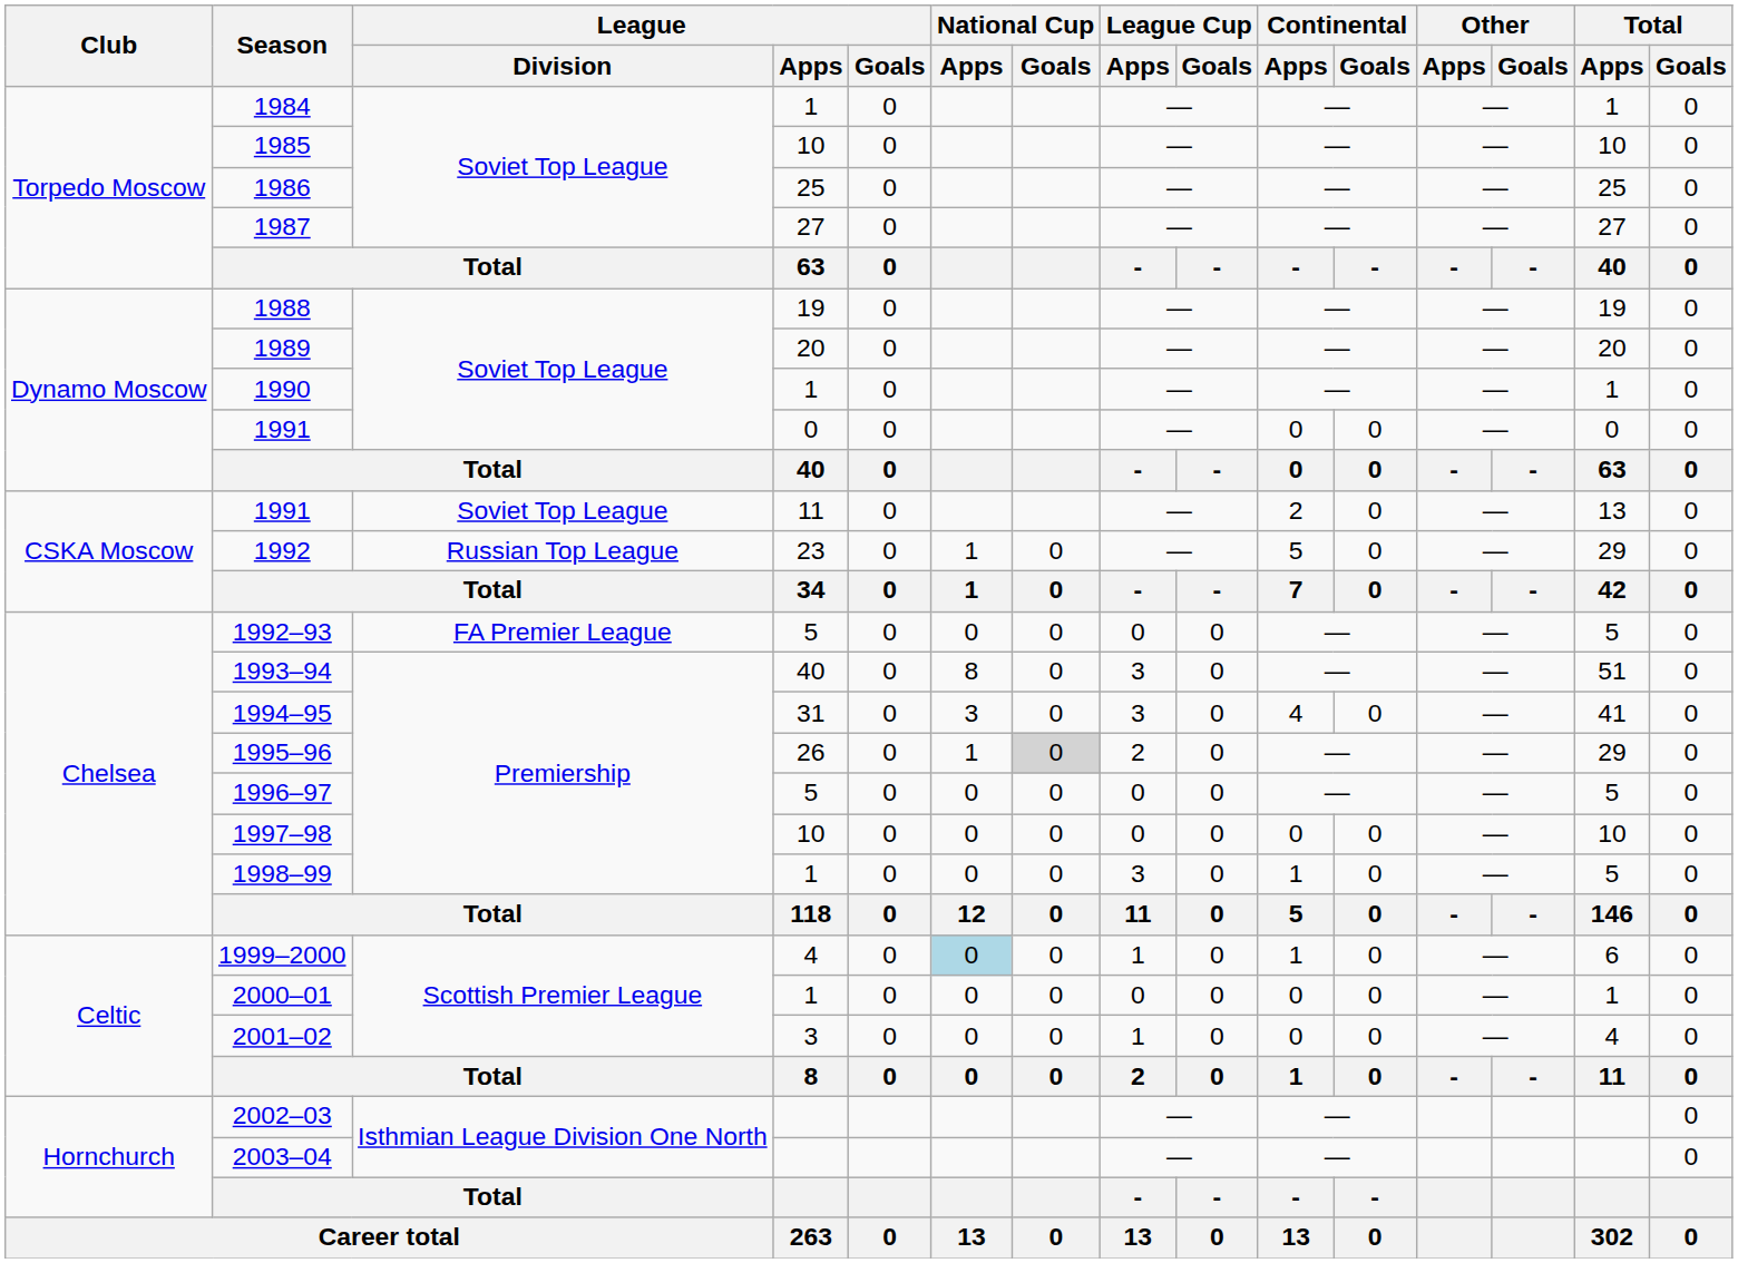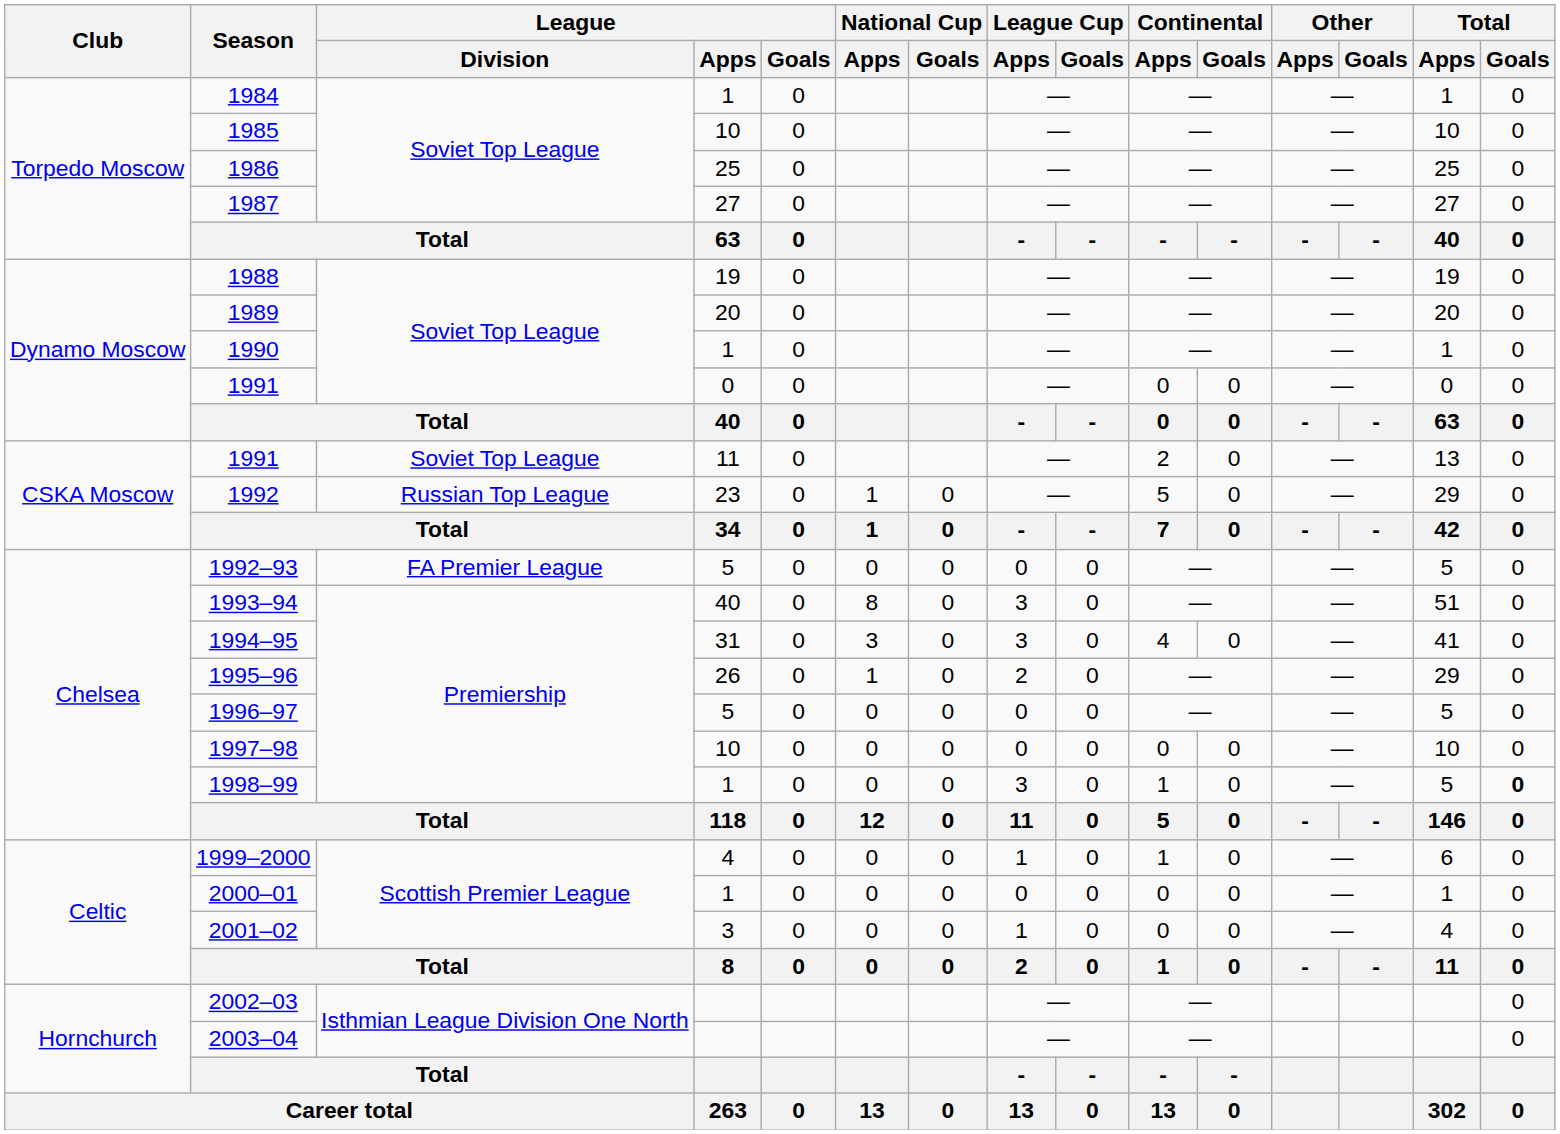1995–96 | National Cup / Goals: lightgrey background -> no background
1998–99 | Total / Goals: normal -> bold
1999–2000 | National Cup / Apps: lightblue background -> no background
